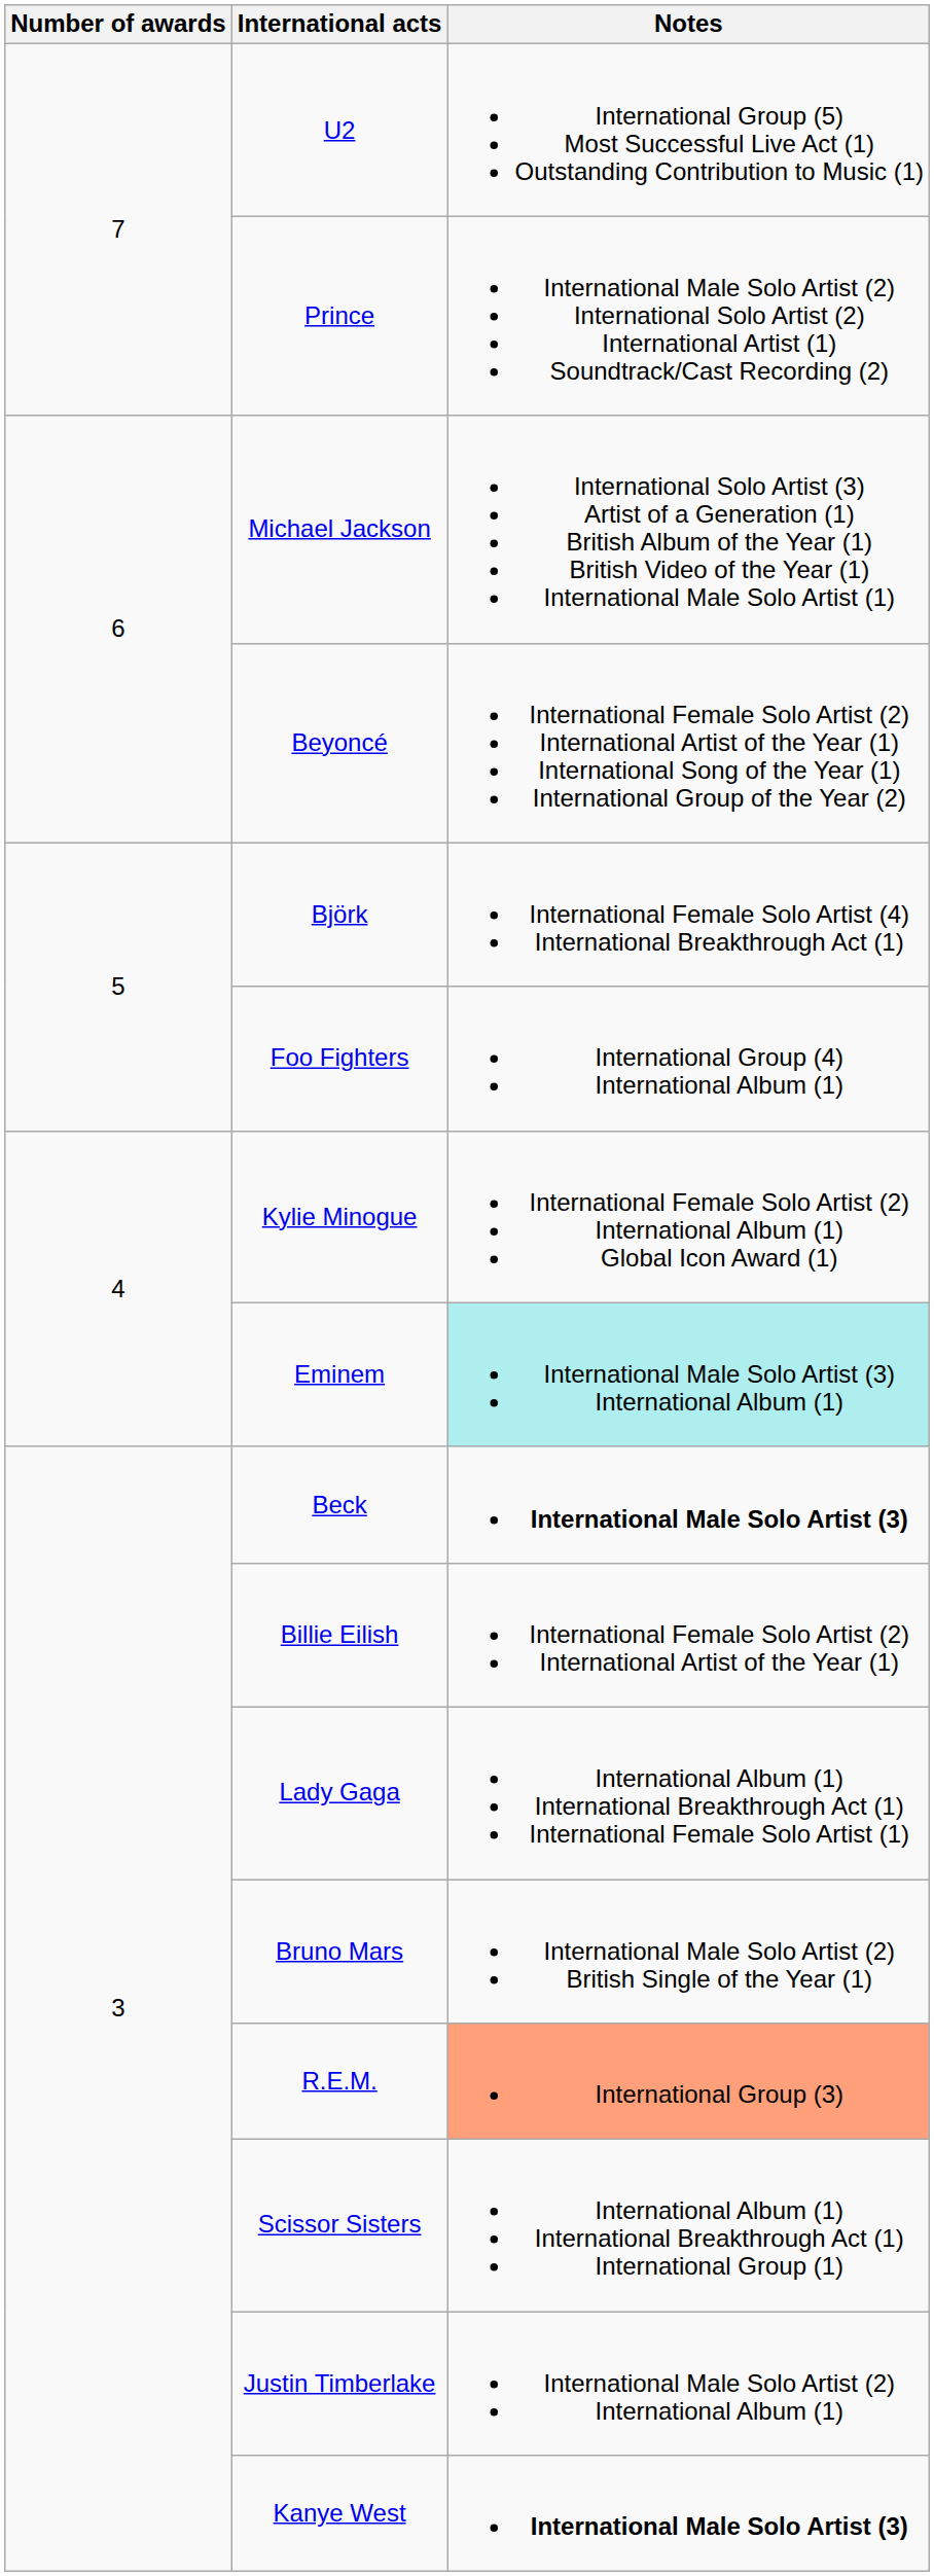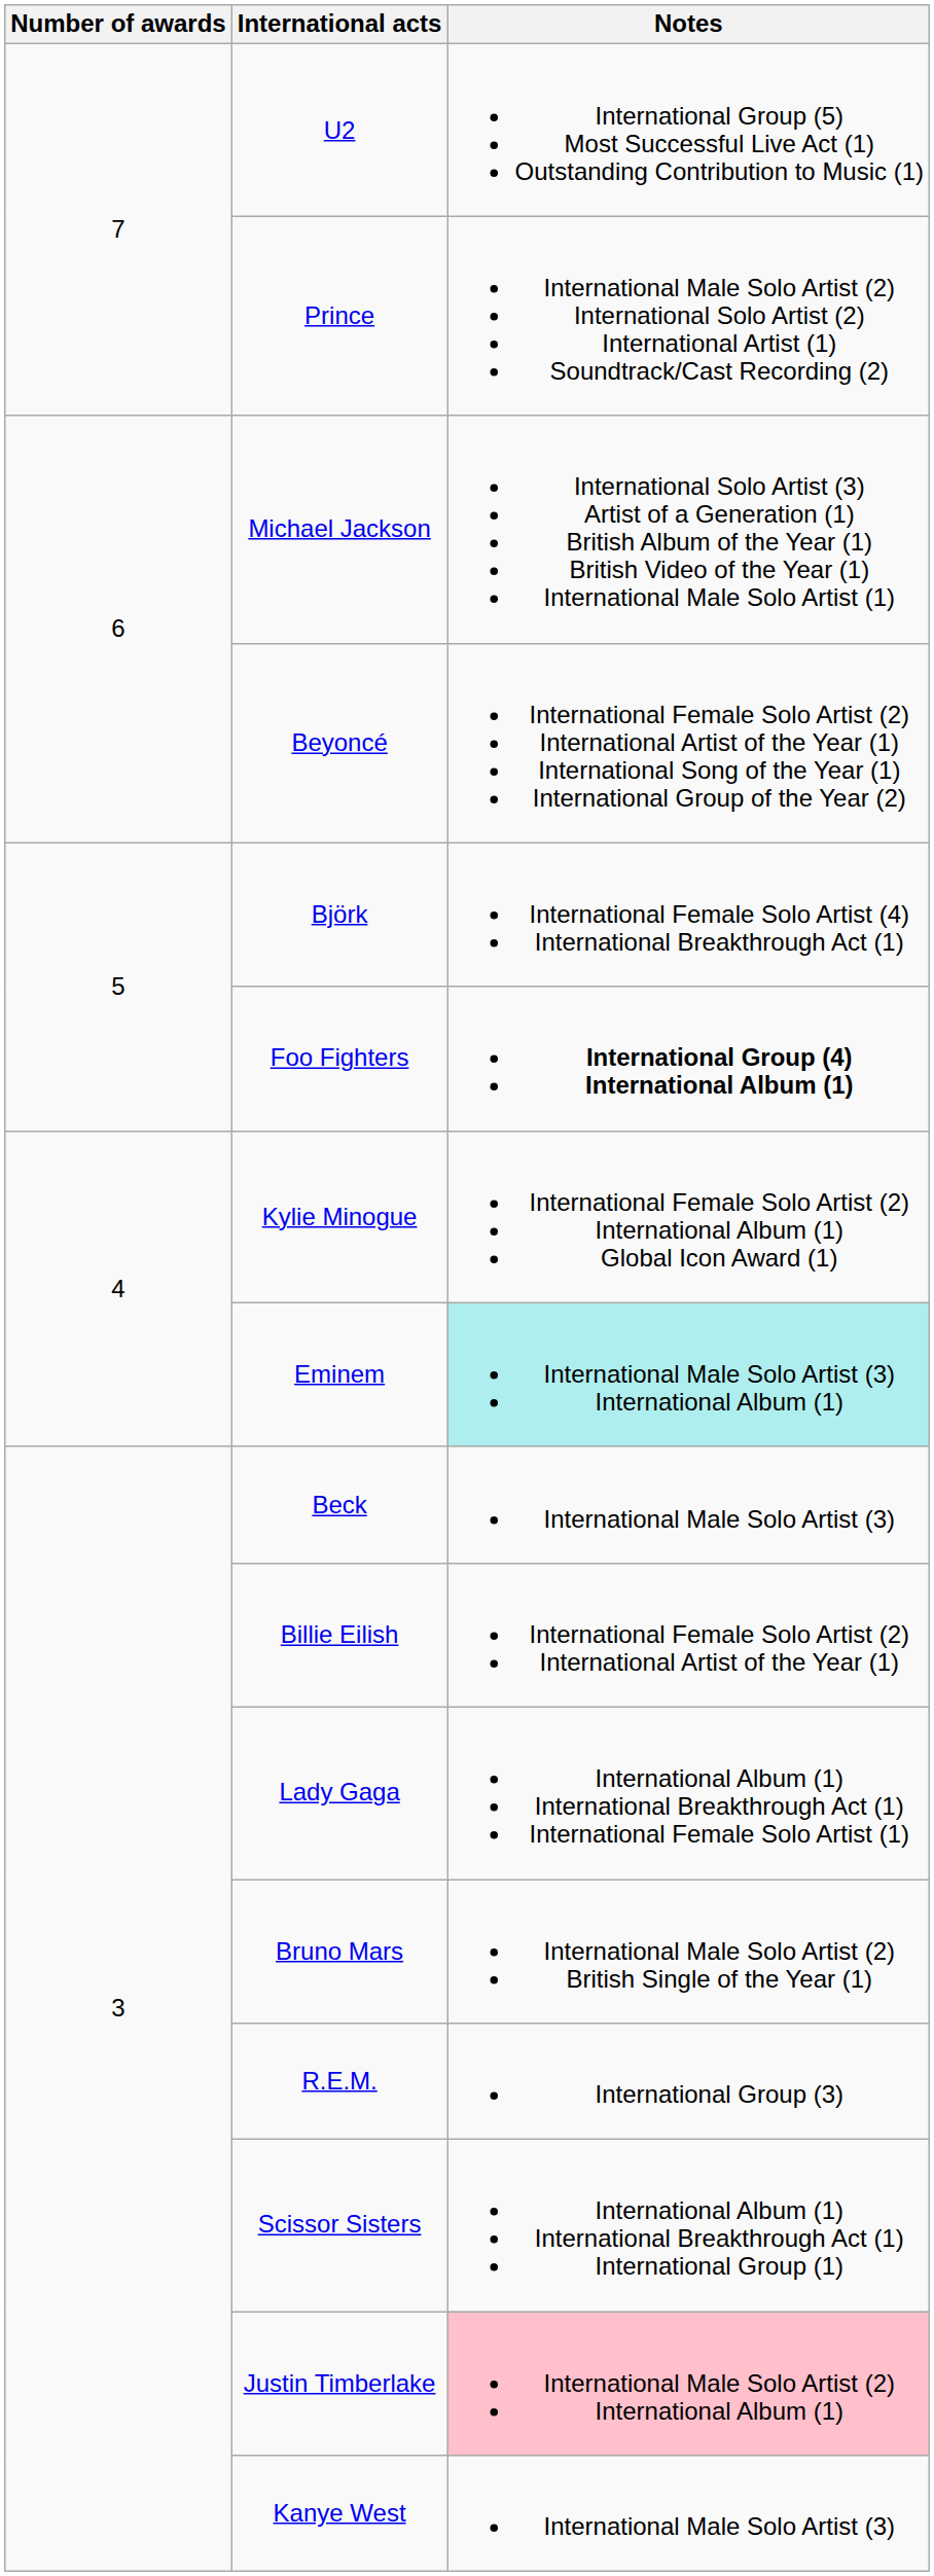Foo Fighters | Notes: normal -> bold
Beck | Notes: bold -> normal
R.E.M. | Notes: lightsalmon background -> no background
Justin Timberlake | Notes: no background -> pink background
Kanye West | Notes: bold -> normal
